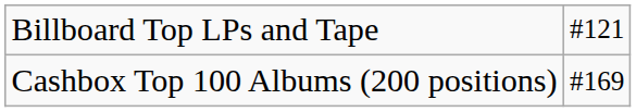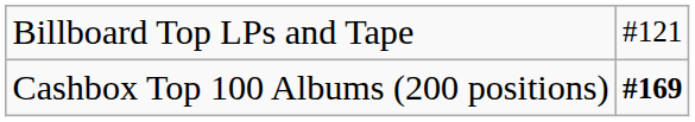Cashbox Top 100 Albums (200 positions) | column 2: normal -> bold
